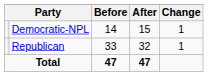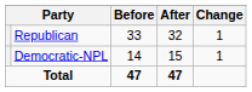rows swapped: Republican <-> Democratic-NPL
